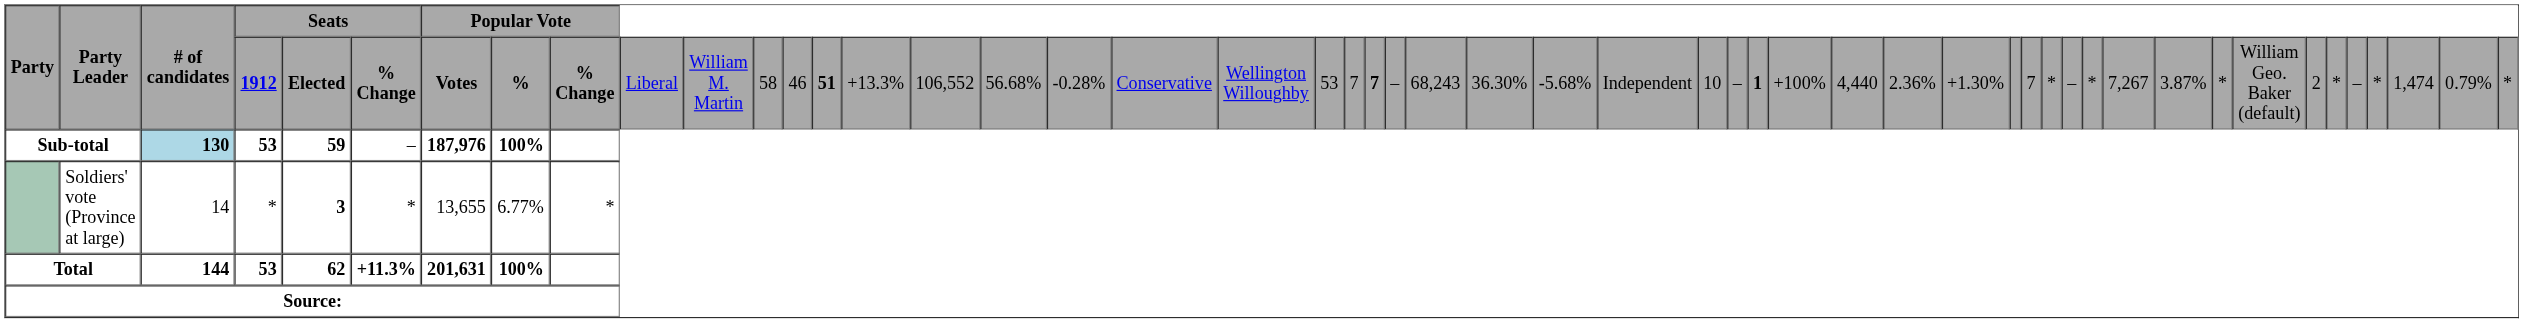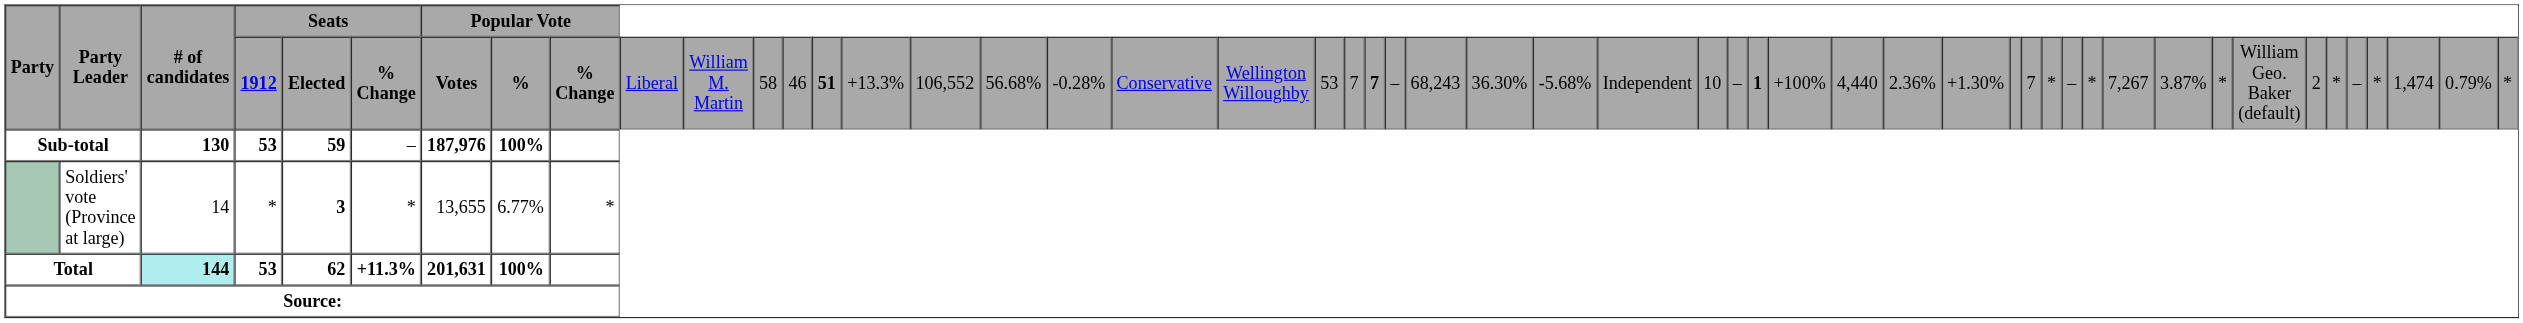Sub-total | # of candidates: lightblue background -> no background
Total | # of candidates: no background -> paleturquoise background
